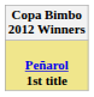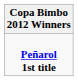row 2 | column 1: khaki background -> no background
